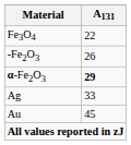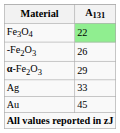Fe3O4 | A131: no background -> lightgreen background
α-Fe2O3 | A131: bold -> normal
